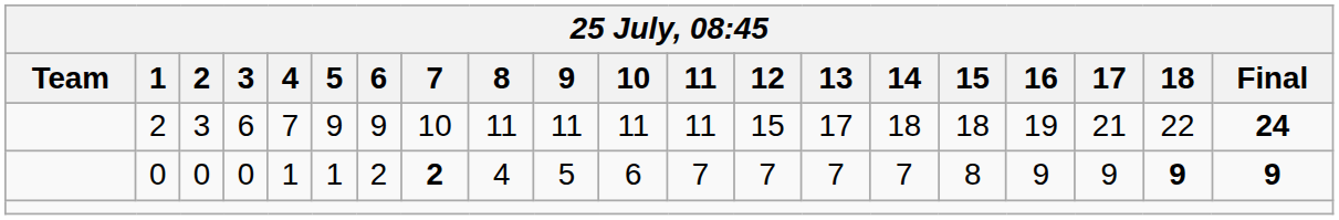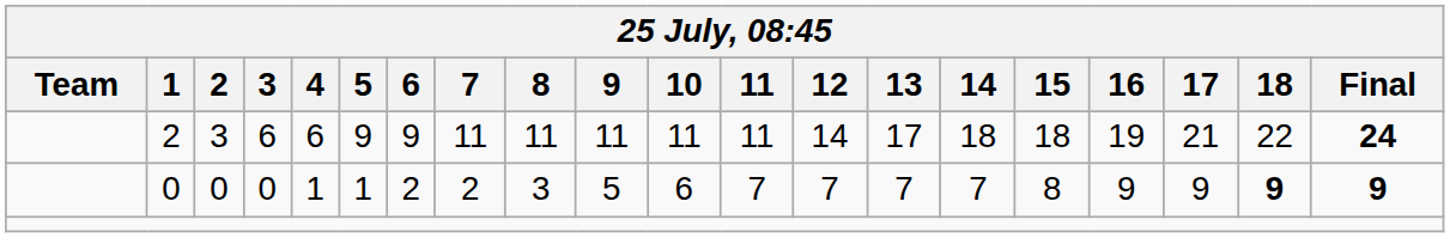row 3 | 4: 7 -> 6
row 3 | 7: 10 -> 11
row 3 | 12: 15 -> 14
row 4 | 7: bold -> normal
row 4 | 8: 4 -> 3
